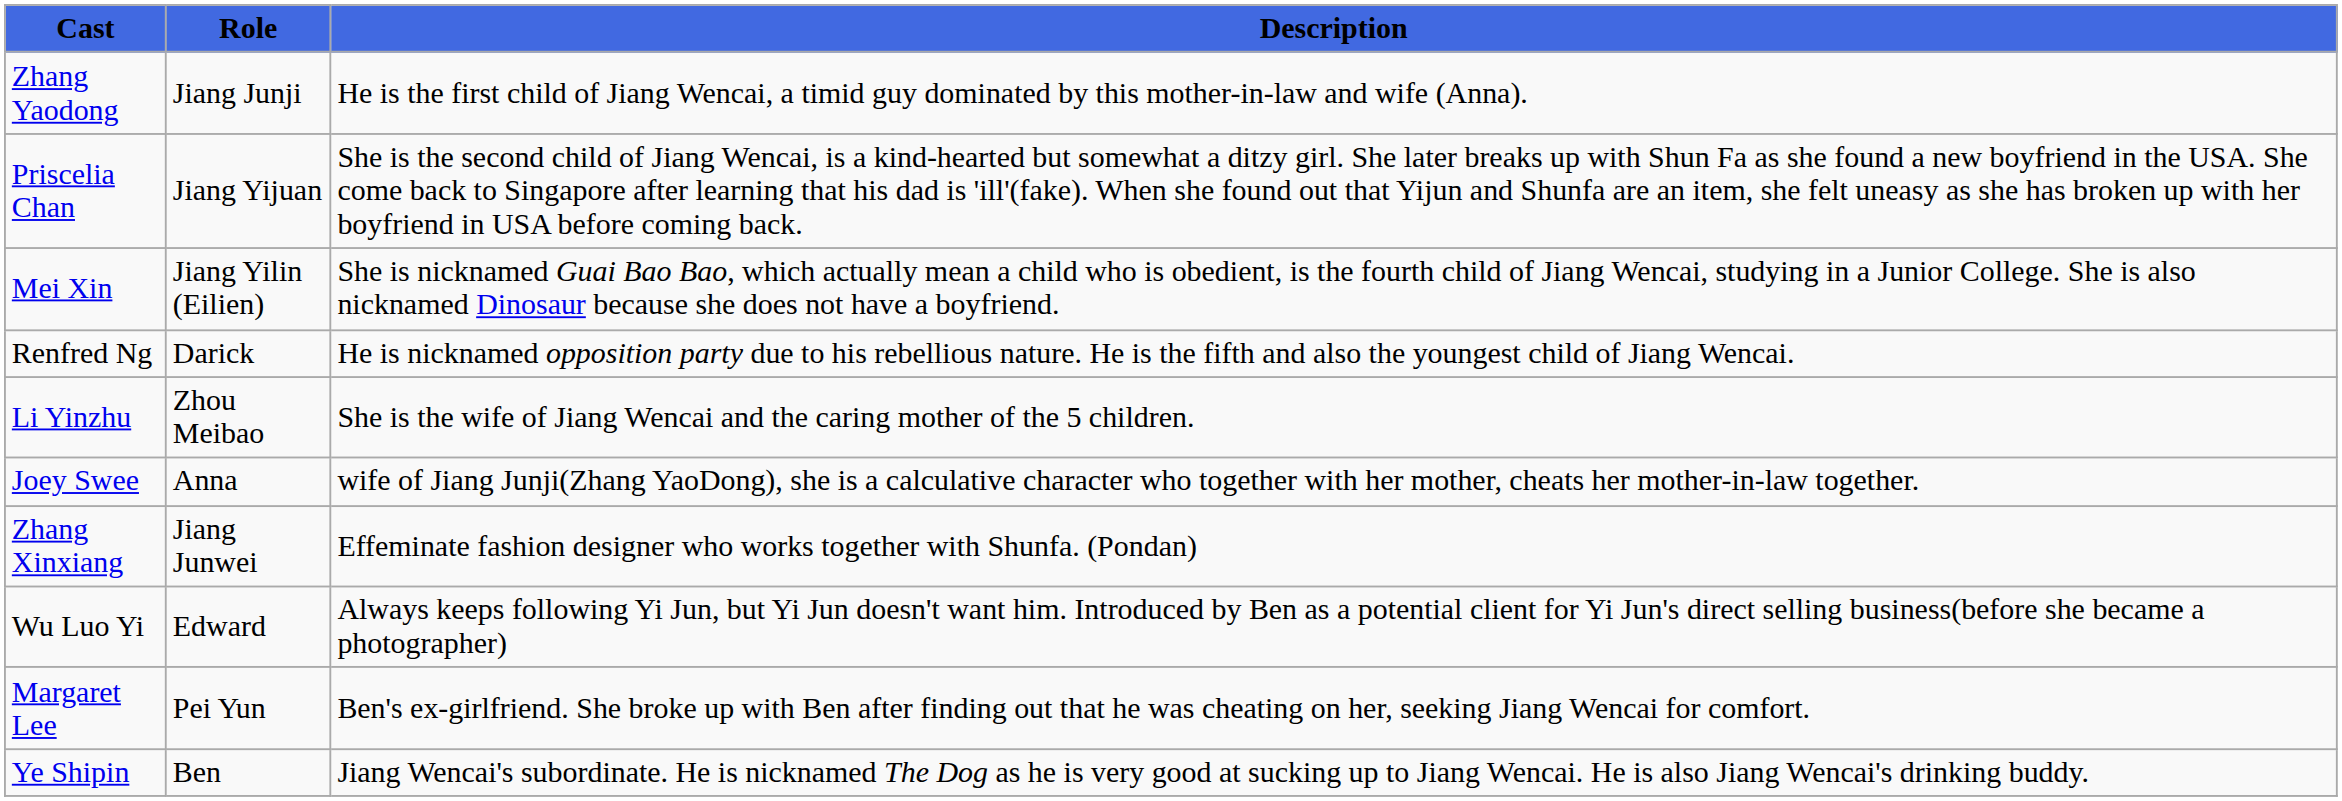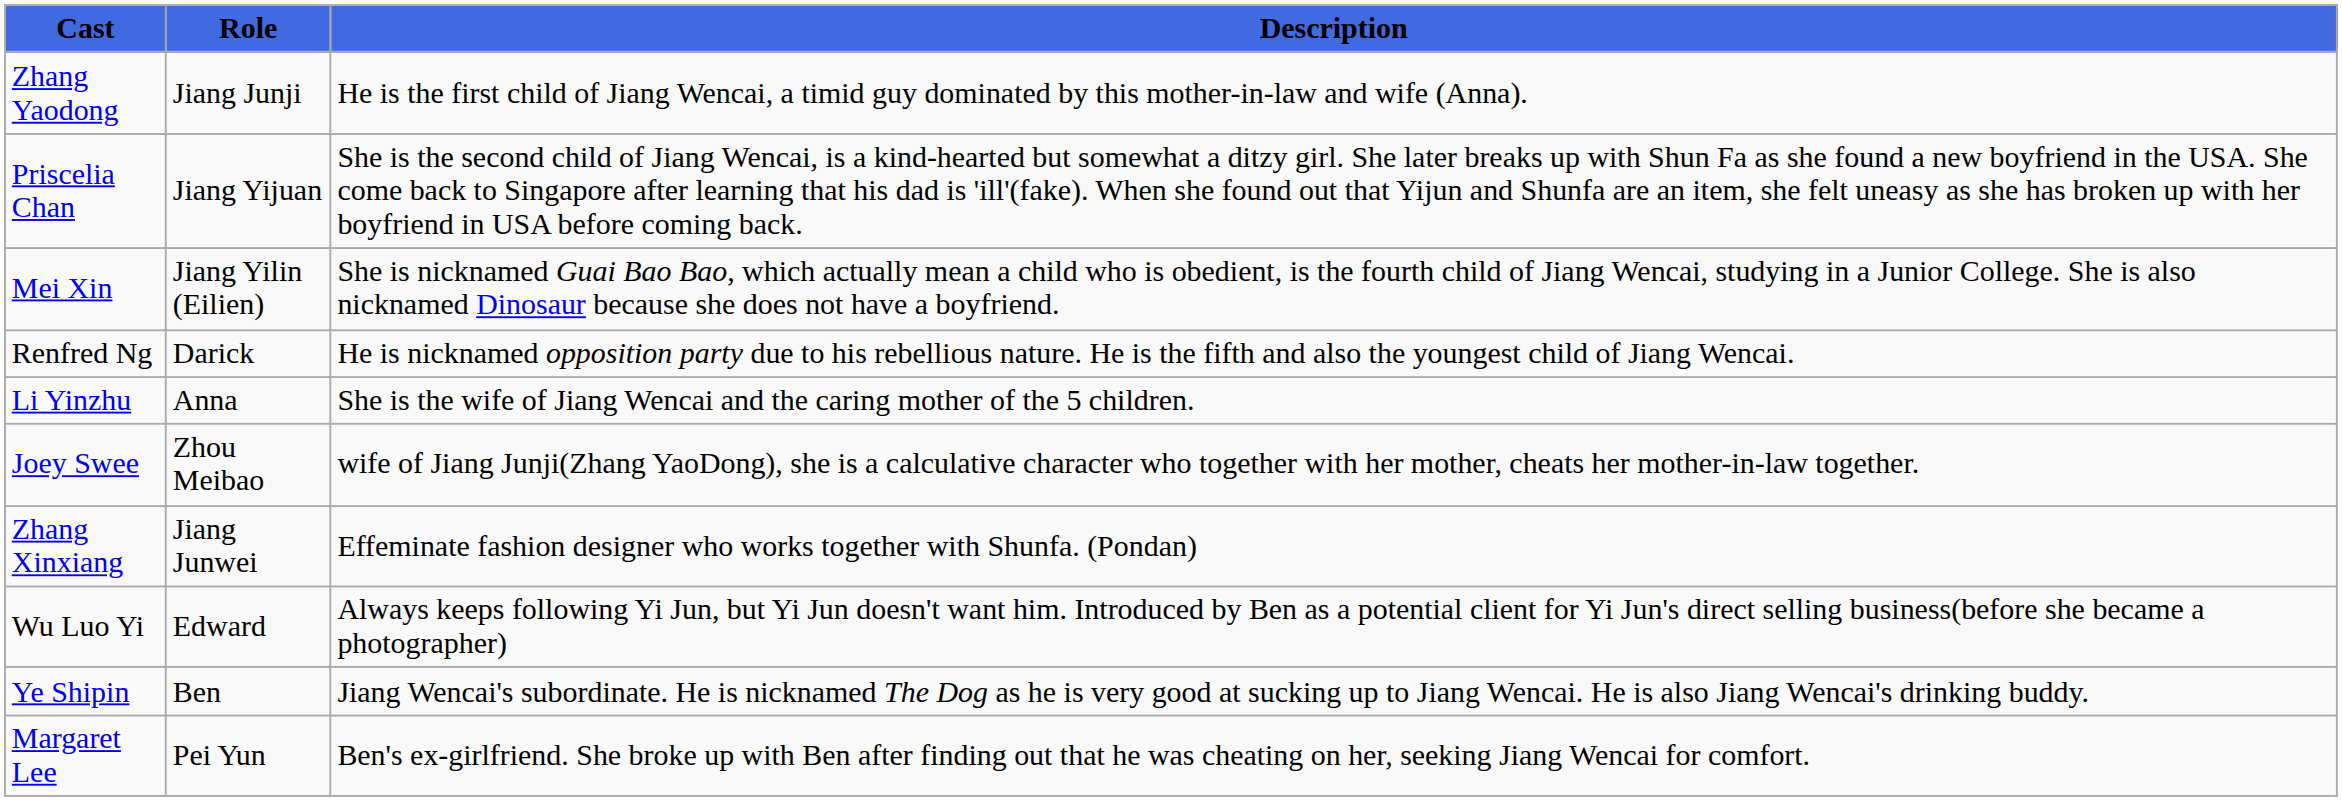Li Yinzhu | Role: Zhou Meibao -> Anna
Joey Swee | Role: Anna -> Zhou Meibao
rows swapped: Margaret Lee <-> Ye Shipin
